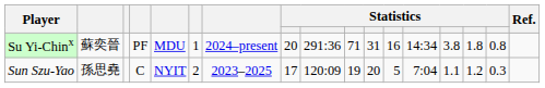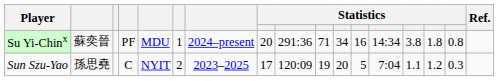Su Yi-Chinx | column 11: 31 -> 34
